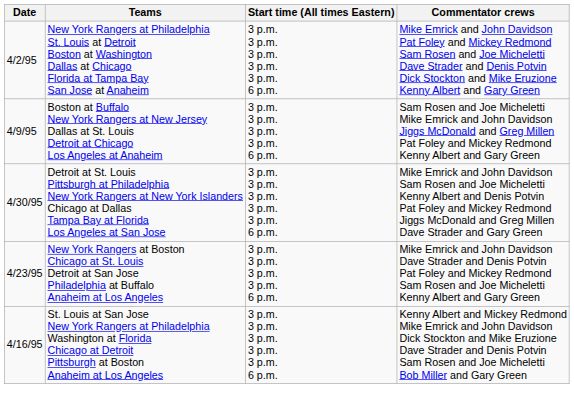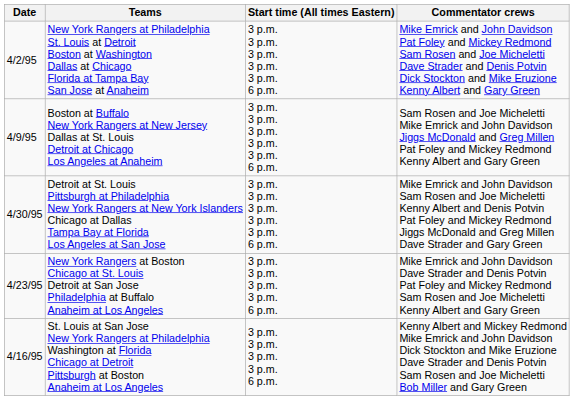row 3 | Start time (All times Eastern): 3 p.m. 3 p.m. 3 p.m. 3 p.m. 6 p.m. -> 3 p.m. 3 p.m. 3 p.m. 3 p.m. 3 p.m. 6 p.m.
row 6 | Start time (All times Eastern): 3 p.m. 3 p.m. 3 p.m. 3 p.m. 3 p.m. 6 p.m. -> 3 p.m. 3 p.m. 3 p.m. 3 p.m. 6 p.m.
